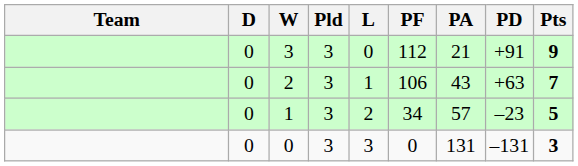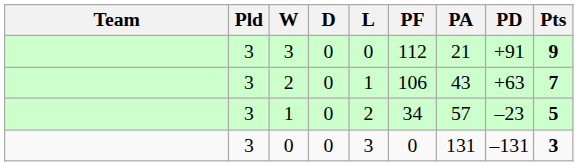columns swapped: Pld <-> D
